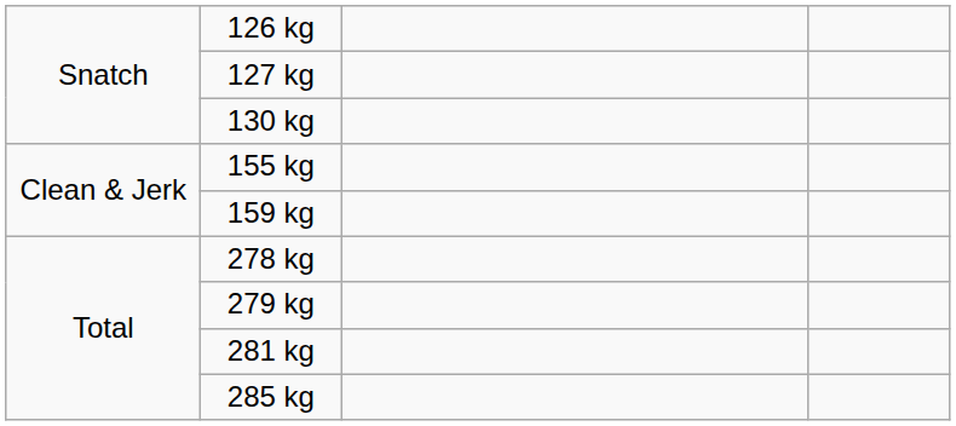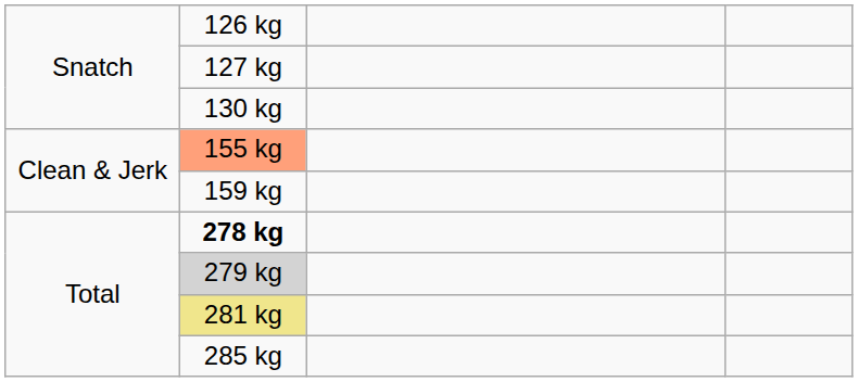155 kg | column 2: no background -> lightsalmon background
278 kg | column 2: normal -> bold
279 kg | column 2: no background -> lightgrey background
281 kg | column 2: no background -> khaki background
